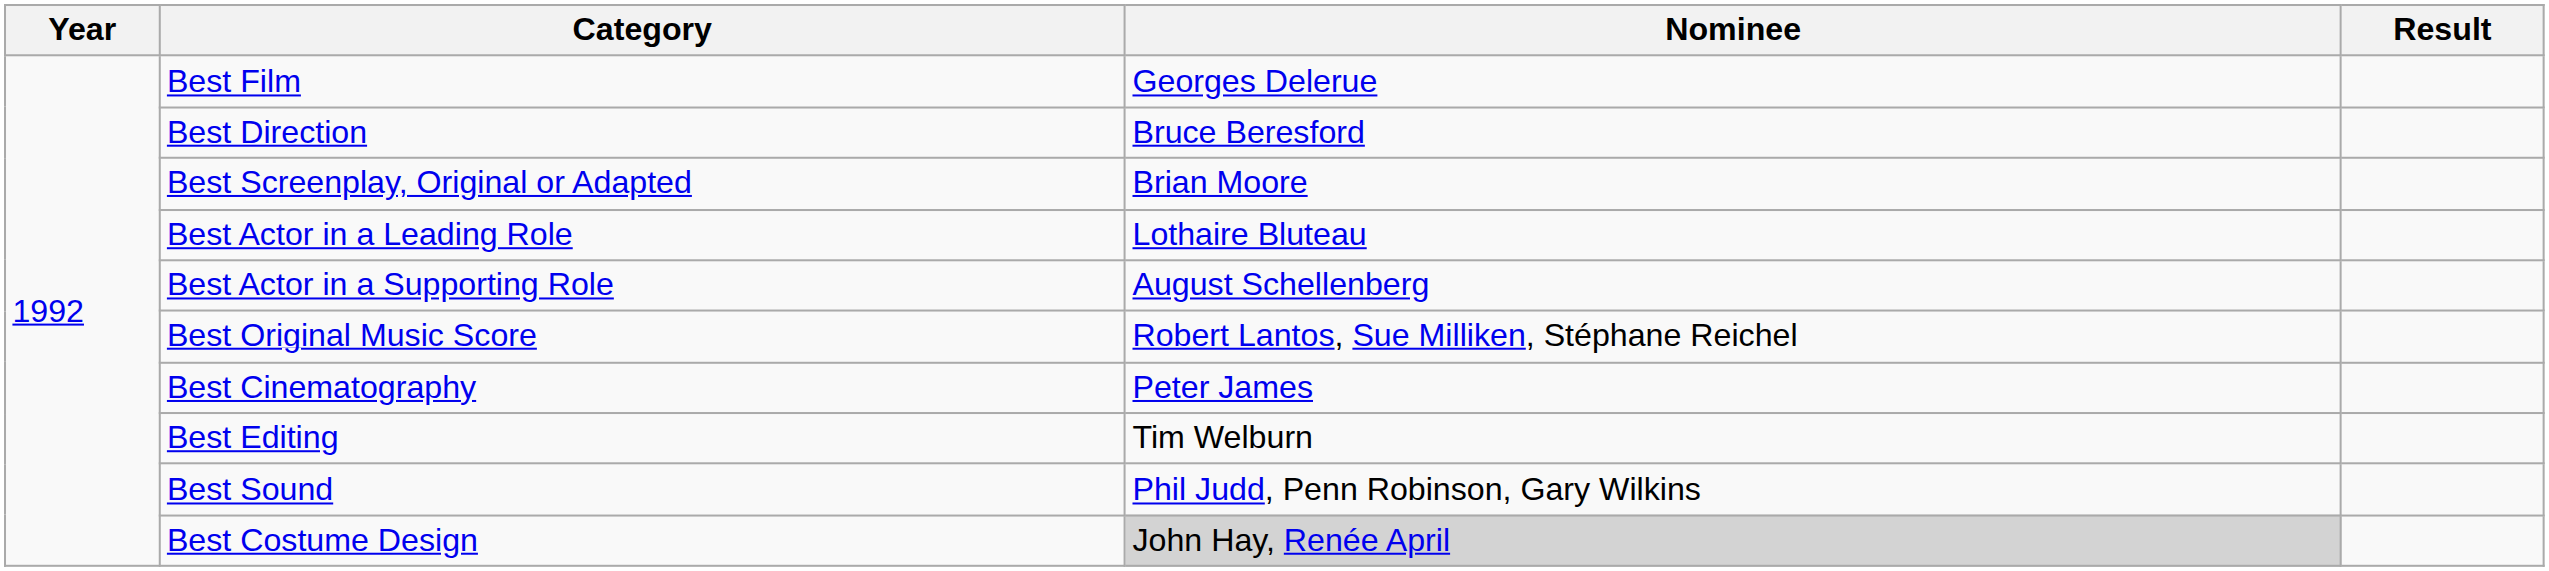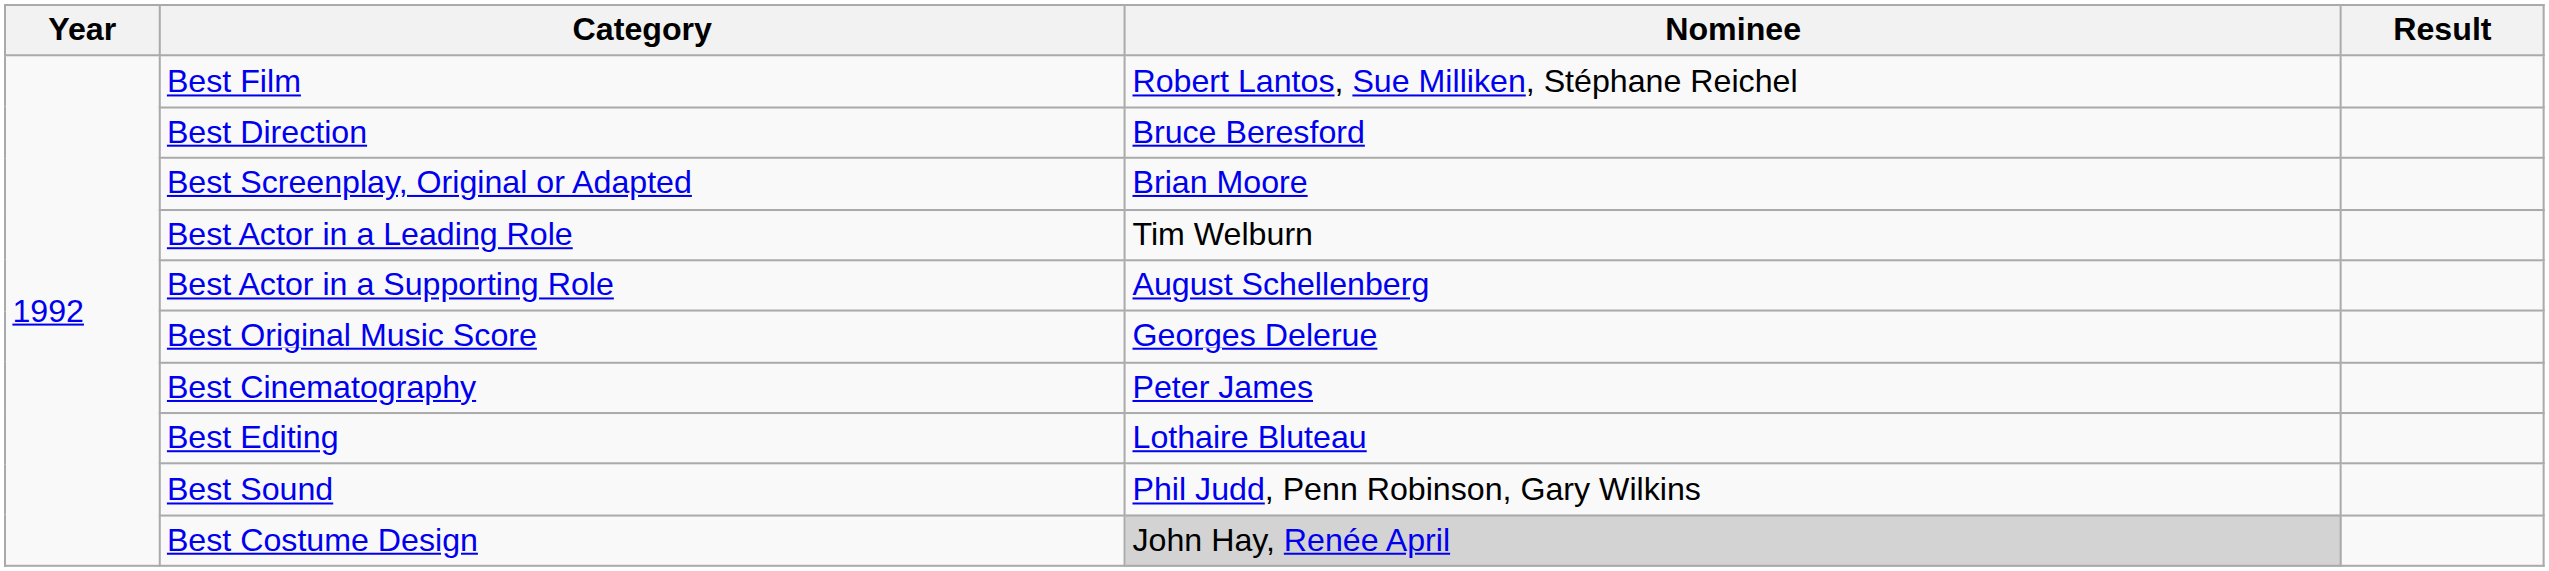Best Film | Nominee: Georges Delerue -> Robert Lantos, Sue Milliken, Stéphane Reichel
Best Actor in a Leading Role | Nominee: Lothaire Bluteau -> Tim Welburn
Best Original Music Score | Nominee: Robert Lantos, Sue Milliken, Stéphane Reichel -> Georges Delerue
Best Editing | Nominee: Tim Welburn -> Lothaire Bluteau
